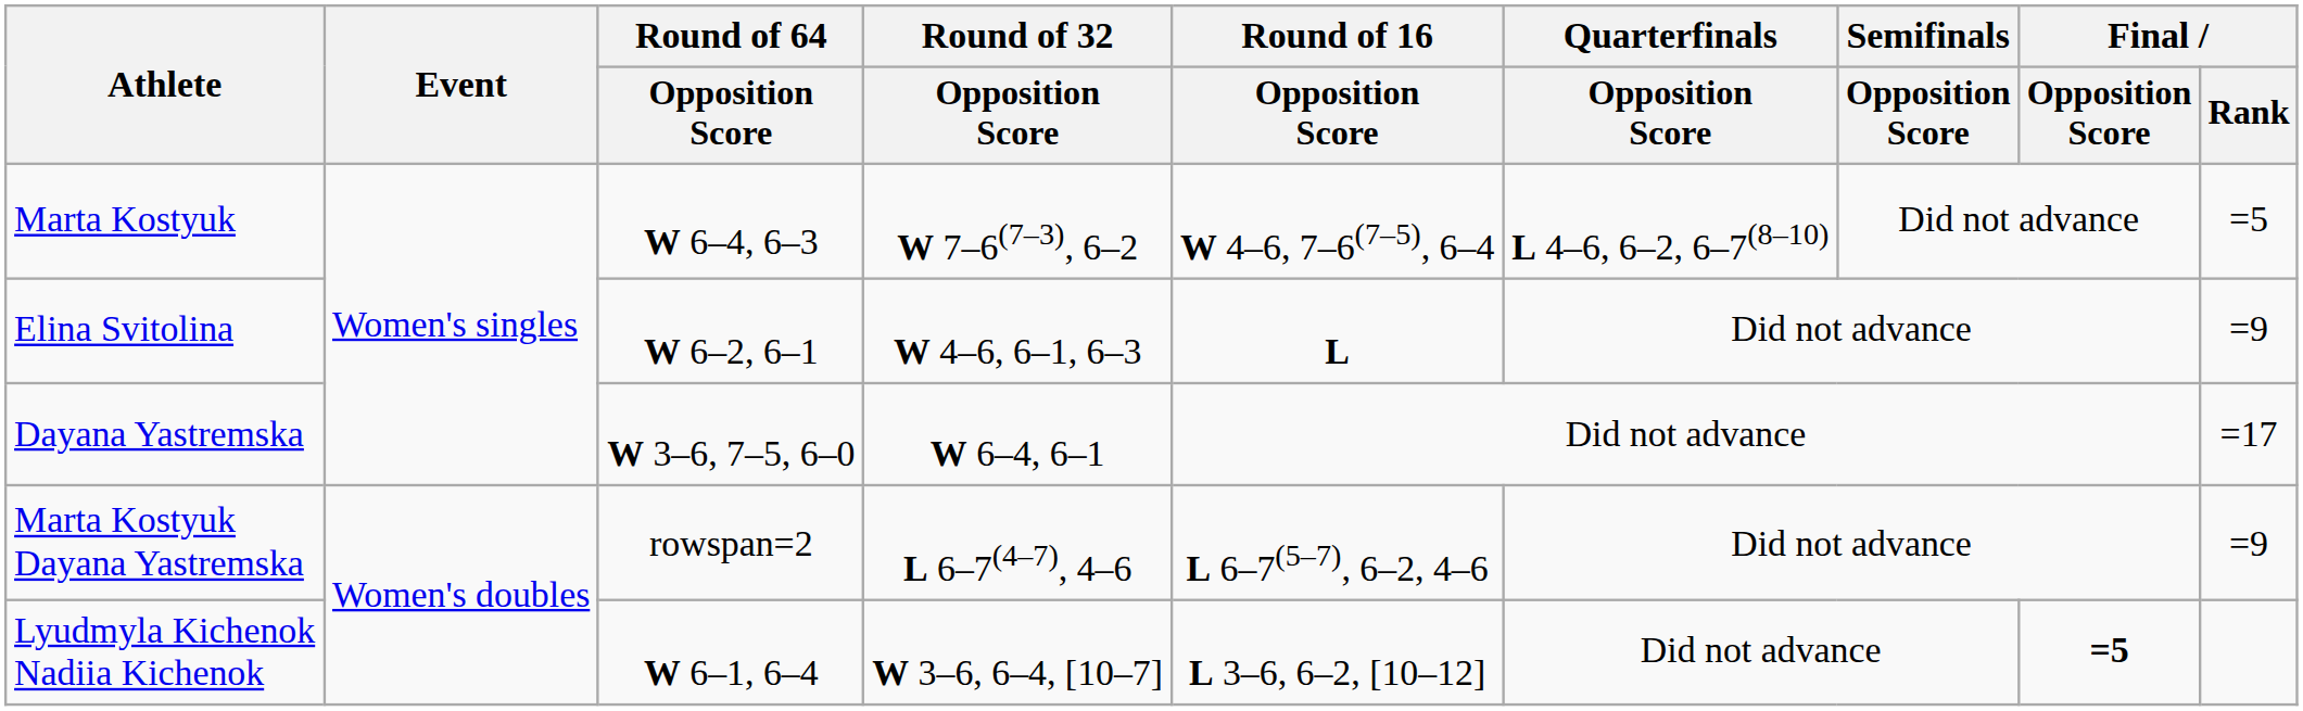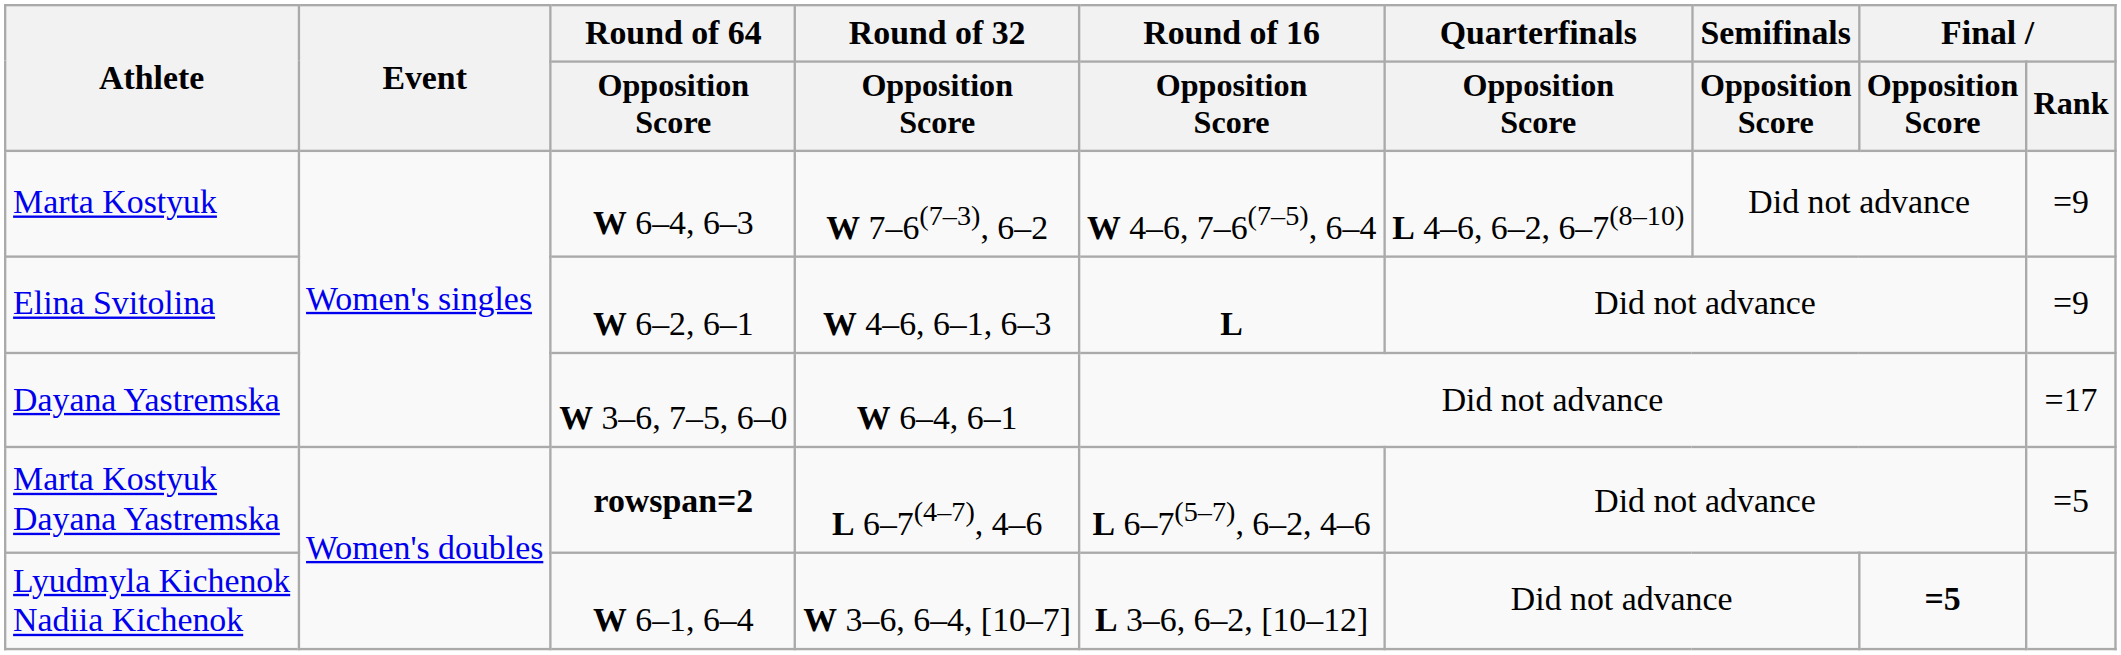Marta Kostyuk | Final / Rank: =5 -> =9
Marta Kostyuk Dayana Yastremska | Round of 64 / Opposition Score: normal -> bold
Marta Kostyuk Dayana Yastremska | Final / Rank: =9 -> =5
